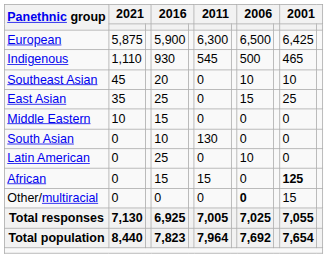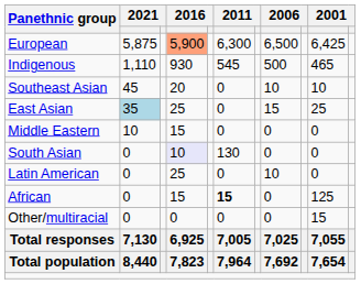European | column 4: no background -> lightsalmon background
East Asian | column 2: no background -> lightblue background
South Asian | column 4: no background -> lavender background
African | column 6: normal -> bold
African | column 10: bold -> normal
Other/multiracial | column 8: bold -> normal
